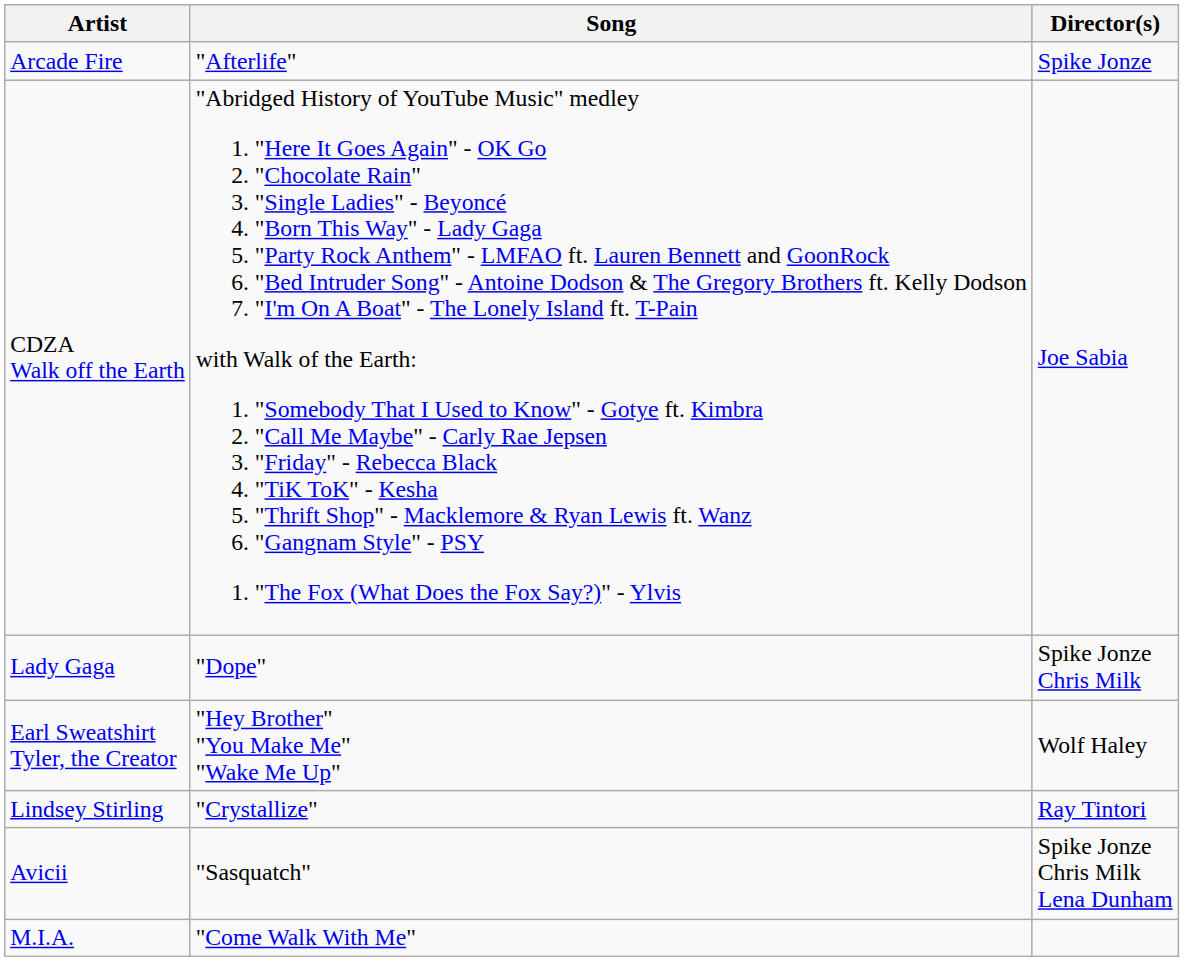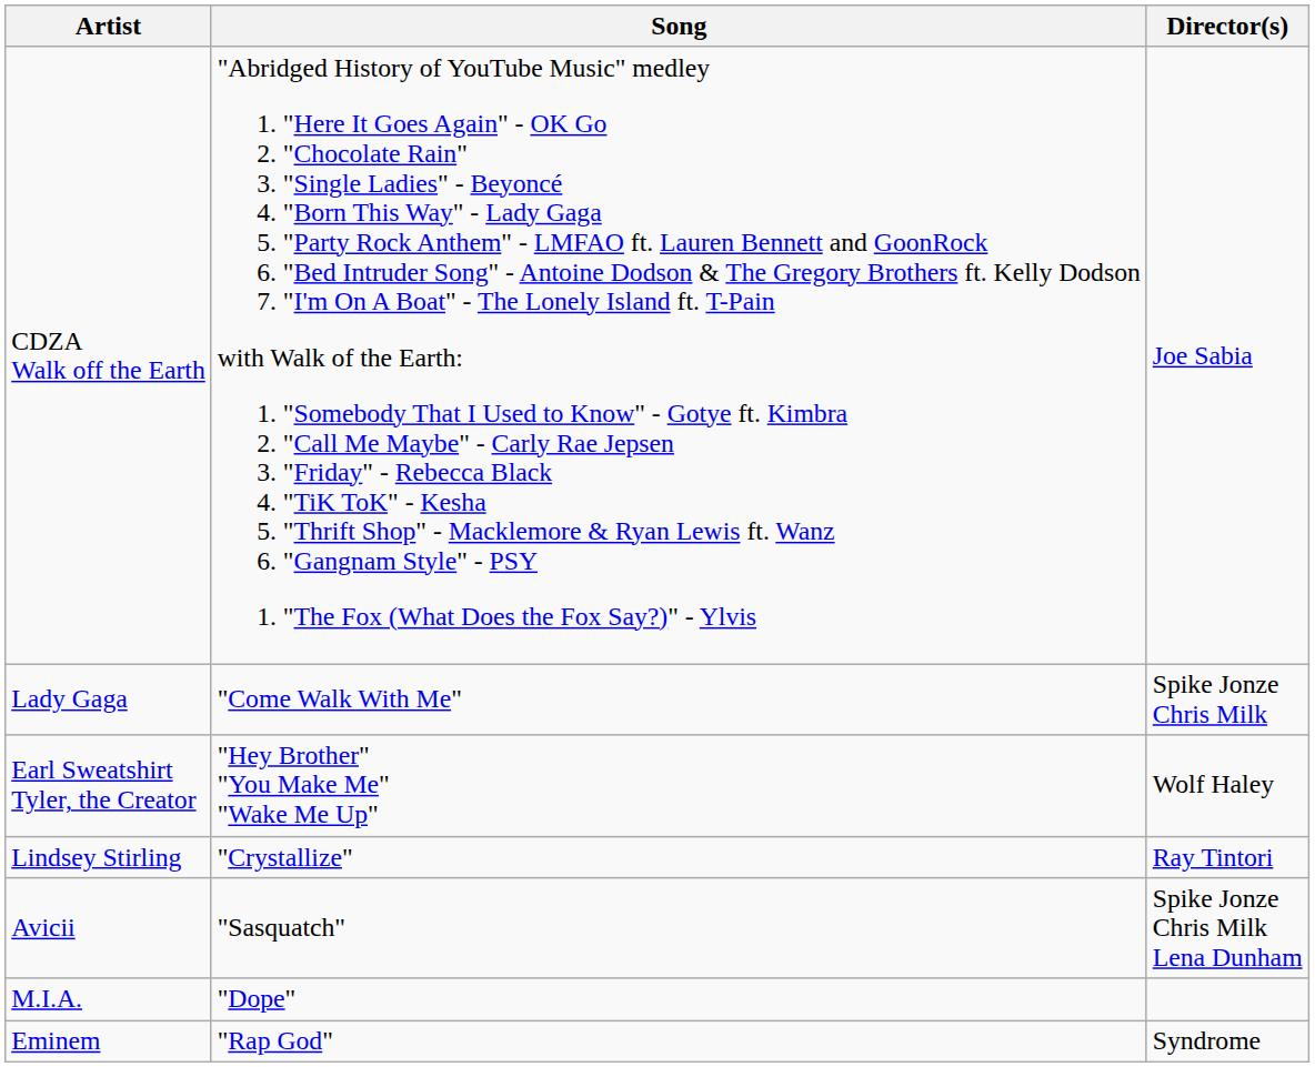- row: Arcade Fire | "Afterlife" | Spike Jonze
Lady Gaga | Song: "Dope" -> "Come Walk With Me"
M.I.A. | Song: "Come Walk With Me" -> "Dope"
+ row: Eminem | "Rap God" | Syndrome
